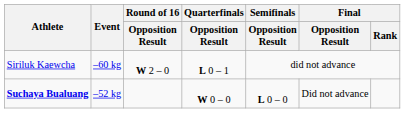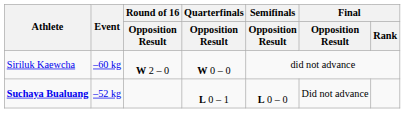Siriluk Kaewcha | Quarterfinals / Opposition Result: L 0 – 1 -> W 0 – 0
Suchaya Bualuang | Quarterfinals / Opposition Result: W 0 – 0 -> L 0 – 1
